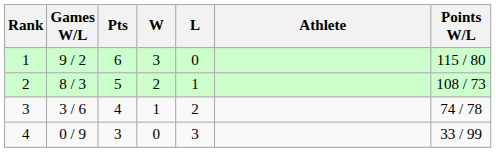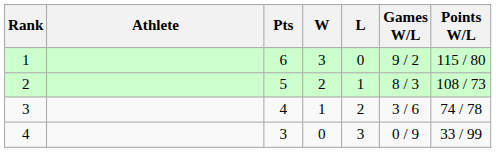columns swapped: Athlete <-> Games W/L
